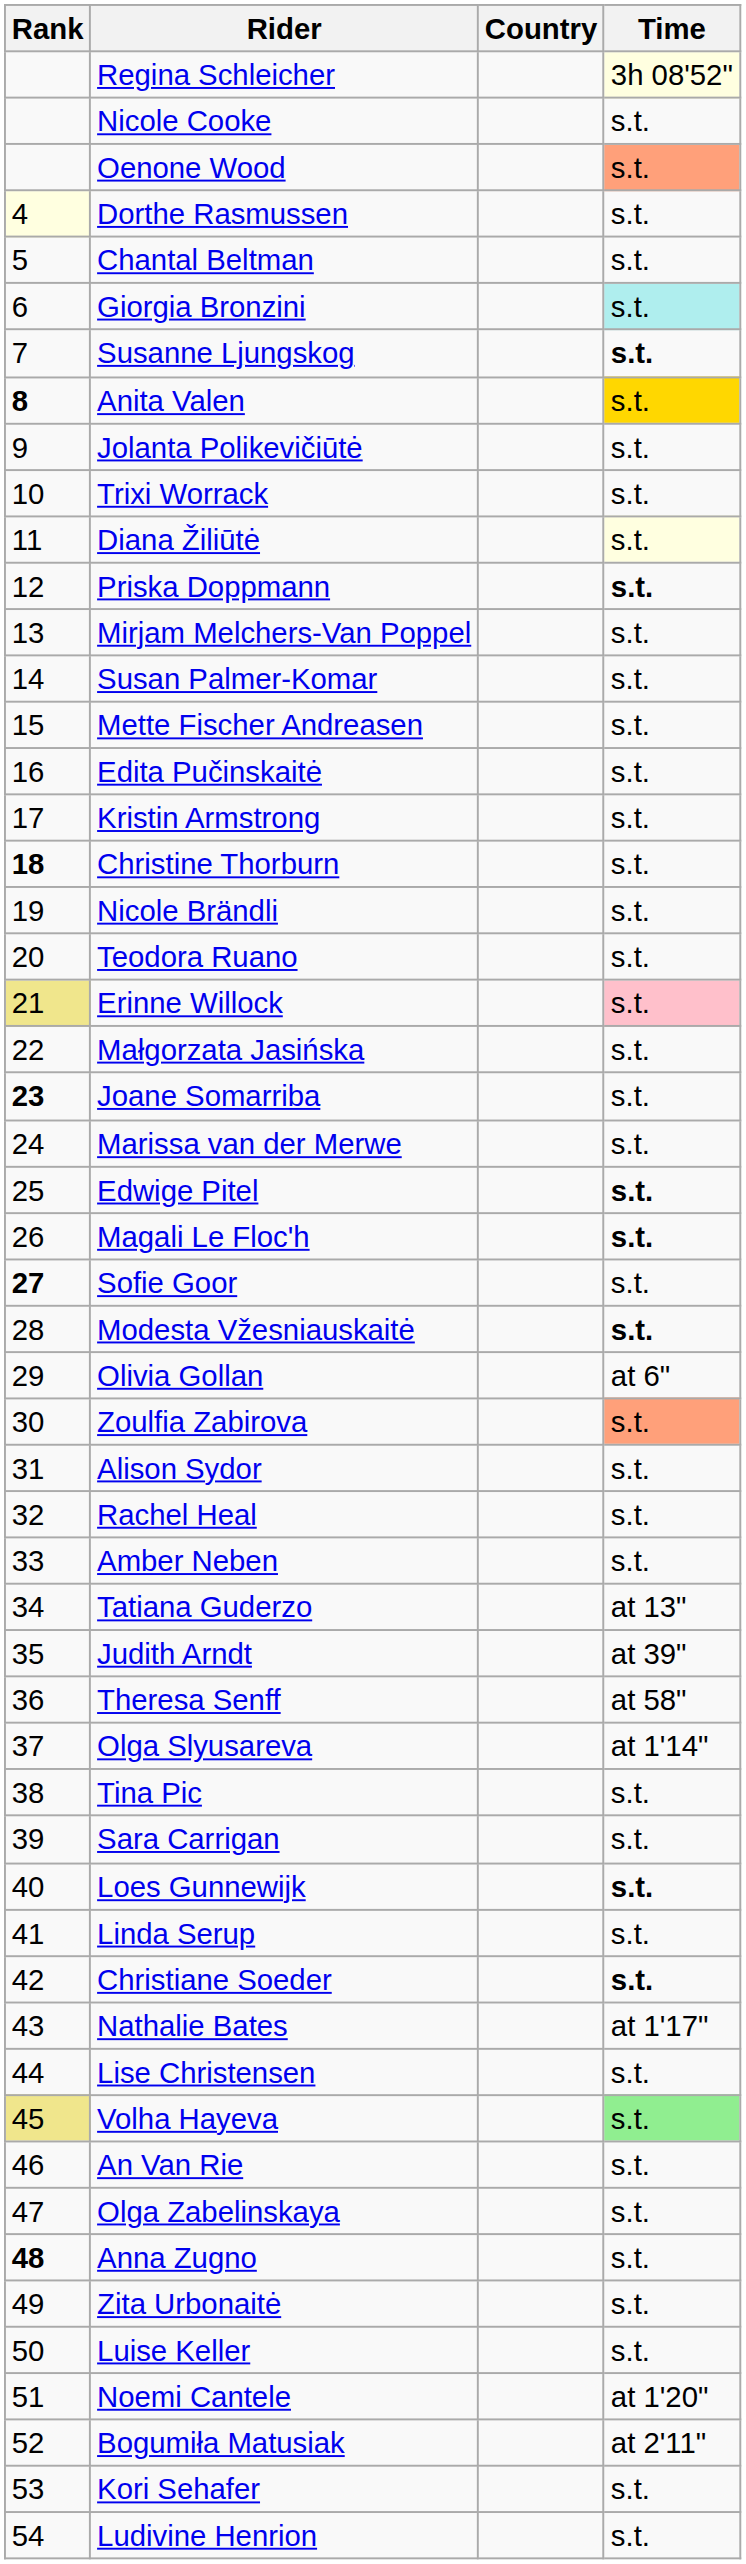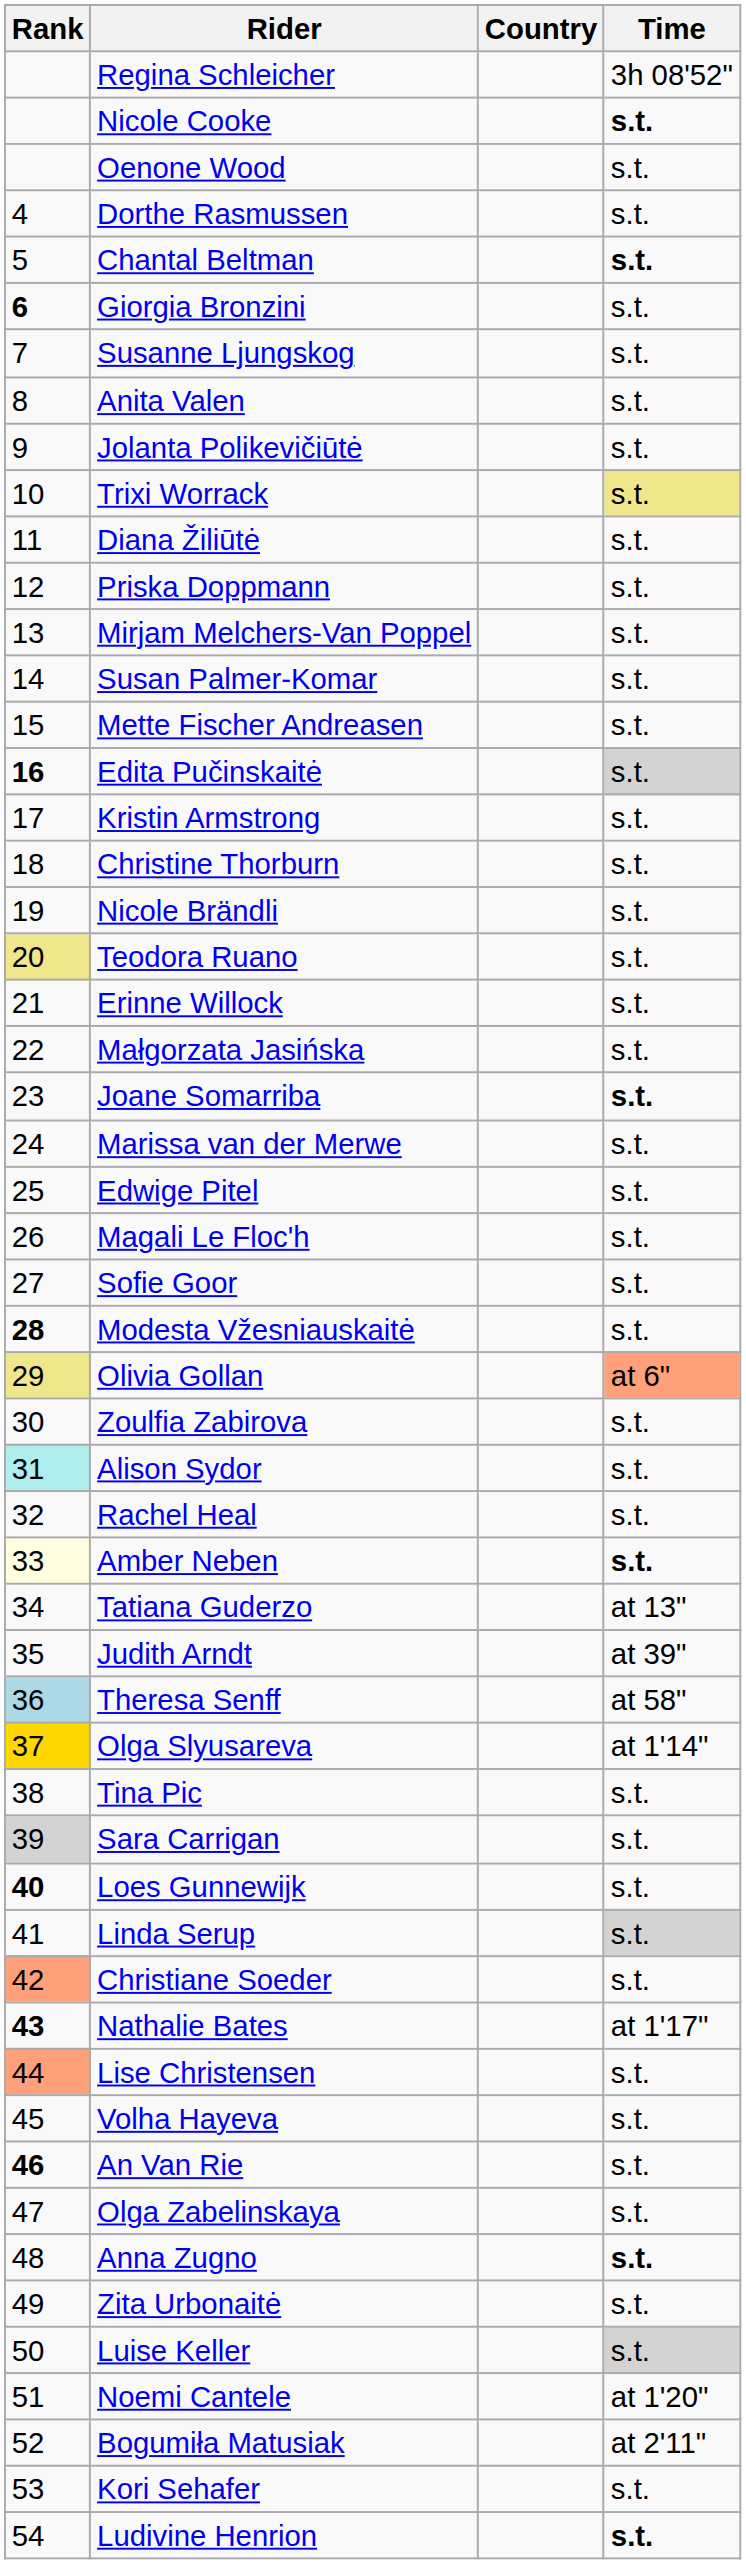Regina Schleicher | Time: lightyellow background -> no background
Nicole Cooke | Time: normal -> bold
Oenone Wood | Time: lightsalmon background -> no background
Dorthe Rasmussen | Rank: lightyellow background -> no background
Chantal Beltman | Time: normal -> bold
Giorgia Bronzini | Rank: normal -> bold
Giorgia Bronzini | Time: paleturquoise background -> no background
Susanne Ljungskog | Time: bold -> normal
Anita Valen | Rank: bold -> normal
Anita Valen | Time: gold background -> no background
Trixi Worrack | Time: no background -> khaki background
Diana Žiliūtė | Time: lightyellow background -> no background
Priska Doppmann | Time: bold -> normal
Edita Pučinskaitė | Rank: normal -> bold
Edita Pučinskaitė | Time: no background -> lightgrey background
Christine Thorburn | Rank: bold -> normal
Teodora Ruano | Rank: no background -> khaki background
Erinne Willock | Rank: khaki background -> no background
Erinne Willock | Time: pink background -> no background
Joane Somarriba | Rank: bold -> normal
Joane Somarriba | Time: normal -> bold
Edwige Pitel | Time: bold -> normal
Magali Le Floc'h | Time: bold -> normal
Sofie Goor | Rank: bold -> normal
Modesta Vžesniauskaitė | Rank: normal -> bold
Modesta Vžesniauskaitė | Time: bold -> normal
Olivia Gollan | Rank: no background -> khaki background
Olivia Gollan | Time: no background -> lightsalmon background
Zoulfia Zabirova | Time: lightsalmon background -> no background
Alison Sydor | Rank: no background -> paleturquoise background
Amber Neben | Rank: no background -> lightyellow background
Amber Neben | Time: normal -> bold
Theresa Senff | Rank: no background -> lightblue background
Olga Slyusareva | Rank: no background -> gold background
Sara Carrigan | Rank: no background -> lightgrey background
Loes Gunnewijk | Rank: normal -> bold
Loes Gunnewijk | Time: bold -> normal
Linda Serup | Time: no background -> lightgrey background
Christiane Soeder | Rank: no background -> lightsalmon background
Christiane Soeder | Time: bold -> normal
Nathalie Bates | Rank: normal -> bold
Lise Christensen | Rank: no background -> lightsalmon background
Volha Hayeva | Rank: khaki background -> no background
Volha Hayeva | Time: lightgreen background -> no background
An Van Rie | Rank: normal -> bold
Anna Zugno | Rank: bold -> normal
Anna Zugno | Time: normal -> bold
Luise Keller | Time: no background -> lightgrey background
Ludivine Henrion | Time: normal -> bold
